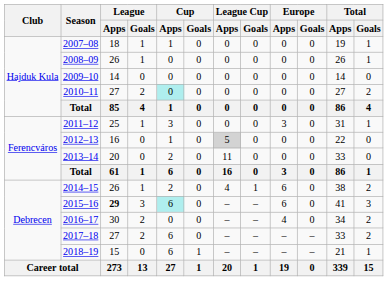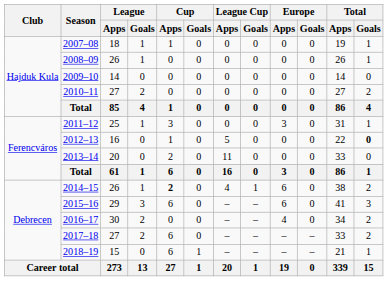2010–11 | Cup / Apps: paleturquoise background -> no background
2012–13 | League Cup / Apps: lightgrey background -> no background
2012–13 | Total / Goals: normal -> bold
2014–15 | Cup / Apps: normal -> bold
2015–16 | League / Apps: bold -> normal
2015–16 | Cup / Apps: paleturquoise background -> no background
